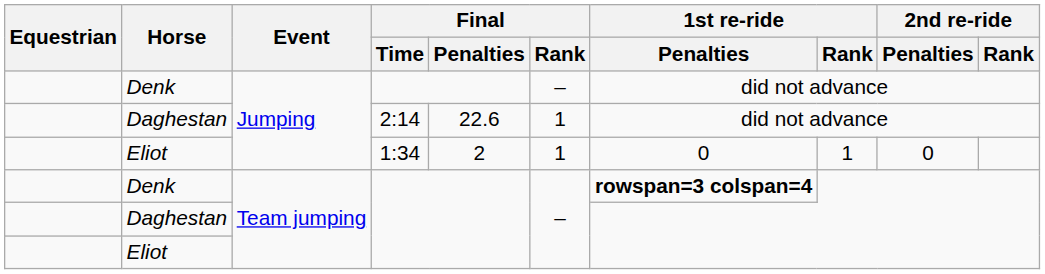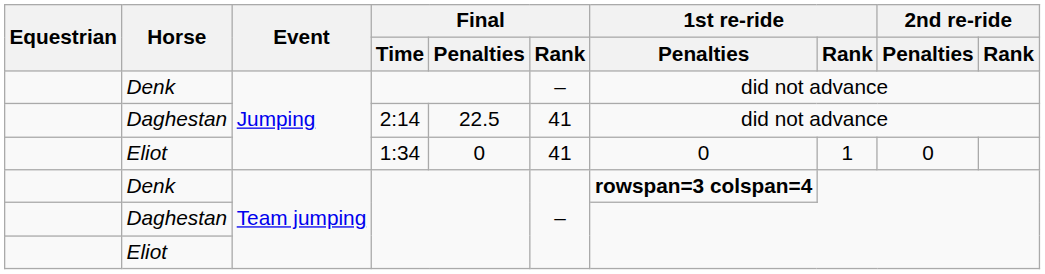Daghestan / Jumping | Final / Penalties: 22.6 -> 22.5
Daghestan / Jumping | Final / Rank: 1 -> 41
Eliot / Jumping | Final / Penalties: 2 -> 0
Eliot / Jumping | Final / Rank: 1 -> 41
